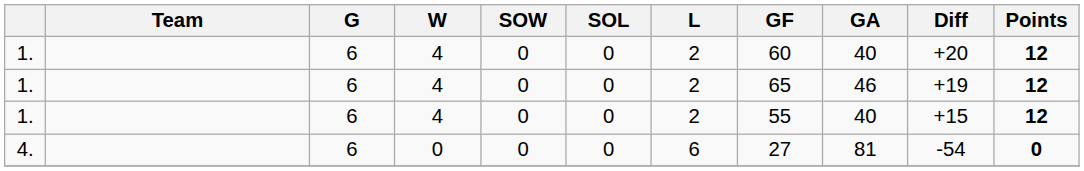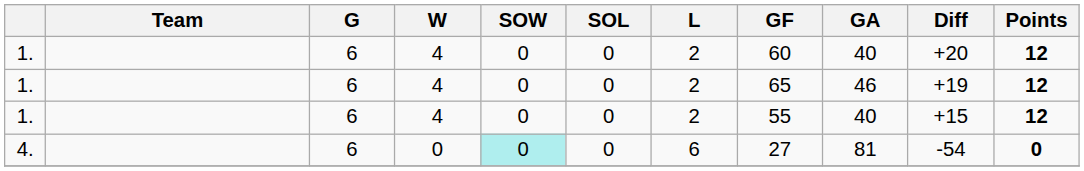4. | SOW: no background -> paleturquoise background
